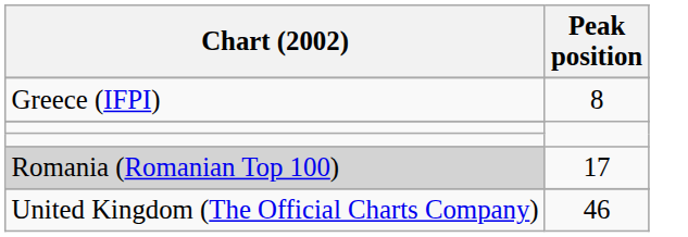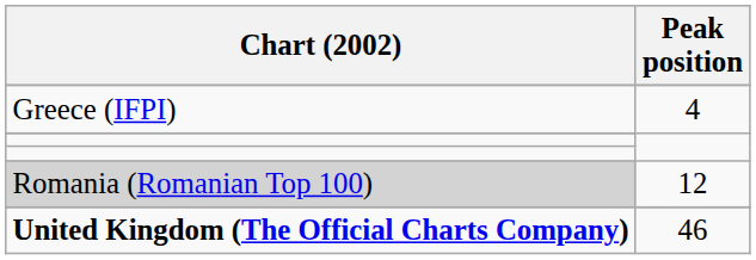row 2 | Peak position: 8 -> 4
row 5 | Peak position: 17 -> 12
row 6 | Chart (2002): normal -> bold
